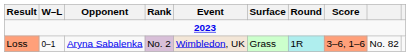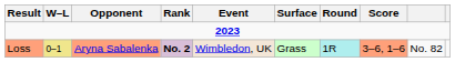Loss | W–L: no background -> khaki background
Loss | Opponent: no background -> lightsalmon background
Loss | Rank: normal -> bold
